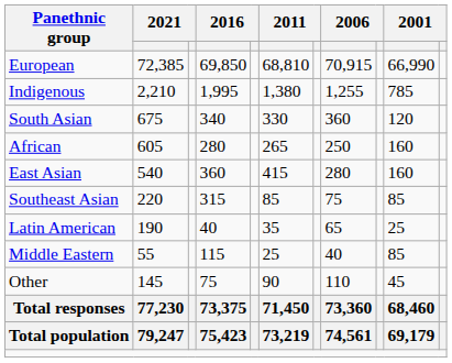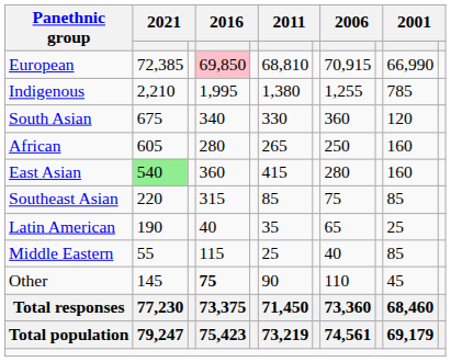European | column 4: no background -> pink background
East Asian | column 2: no background -> lightgreen background
Other | column 4: normal -> bold
